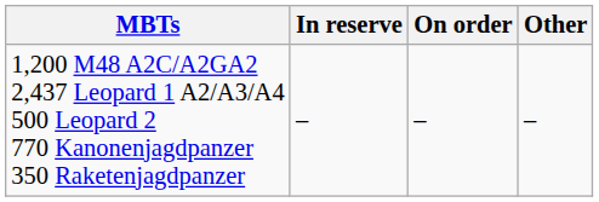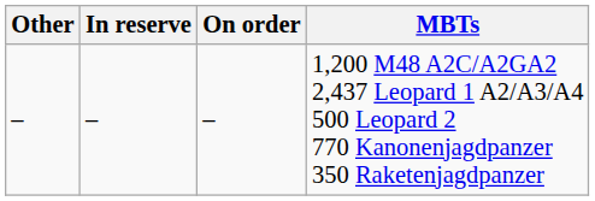columns swapped: MBTs <-> Other
